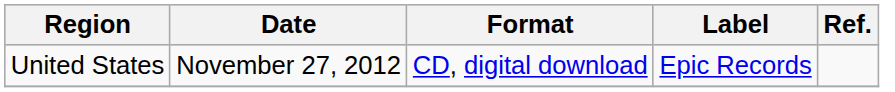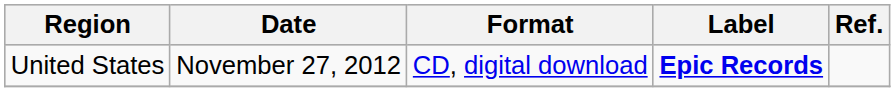United States | Label: normal -> bold
